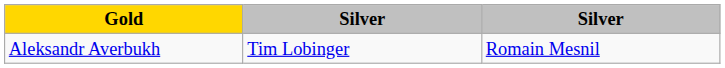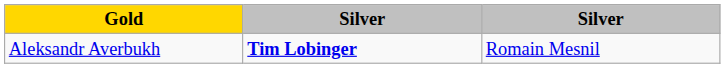Aleksandr Averbukh | column 2: normal -> bold
